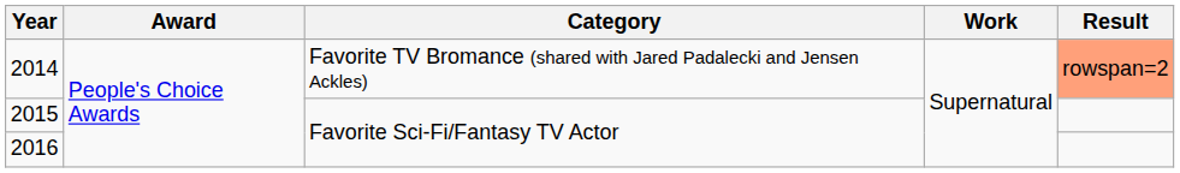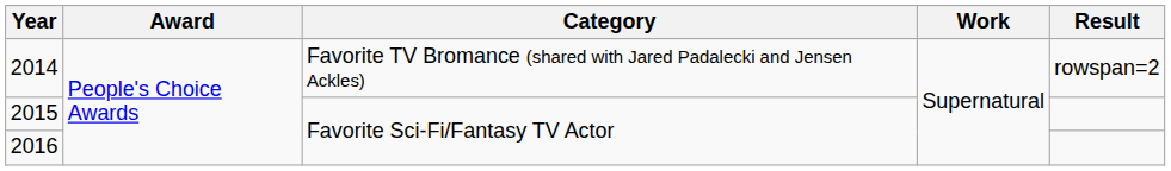2014 | Result: lightsalmon background -> no background
